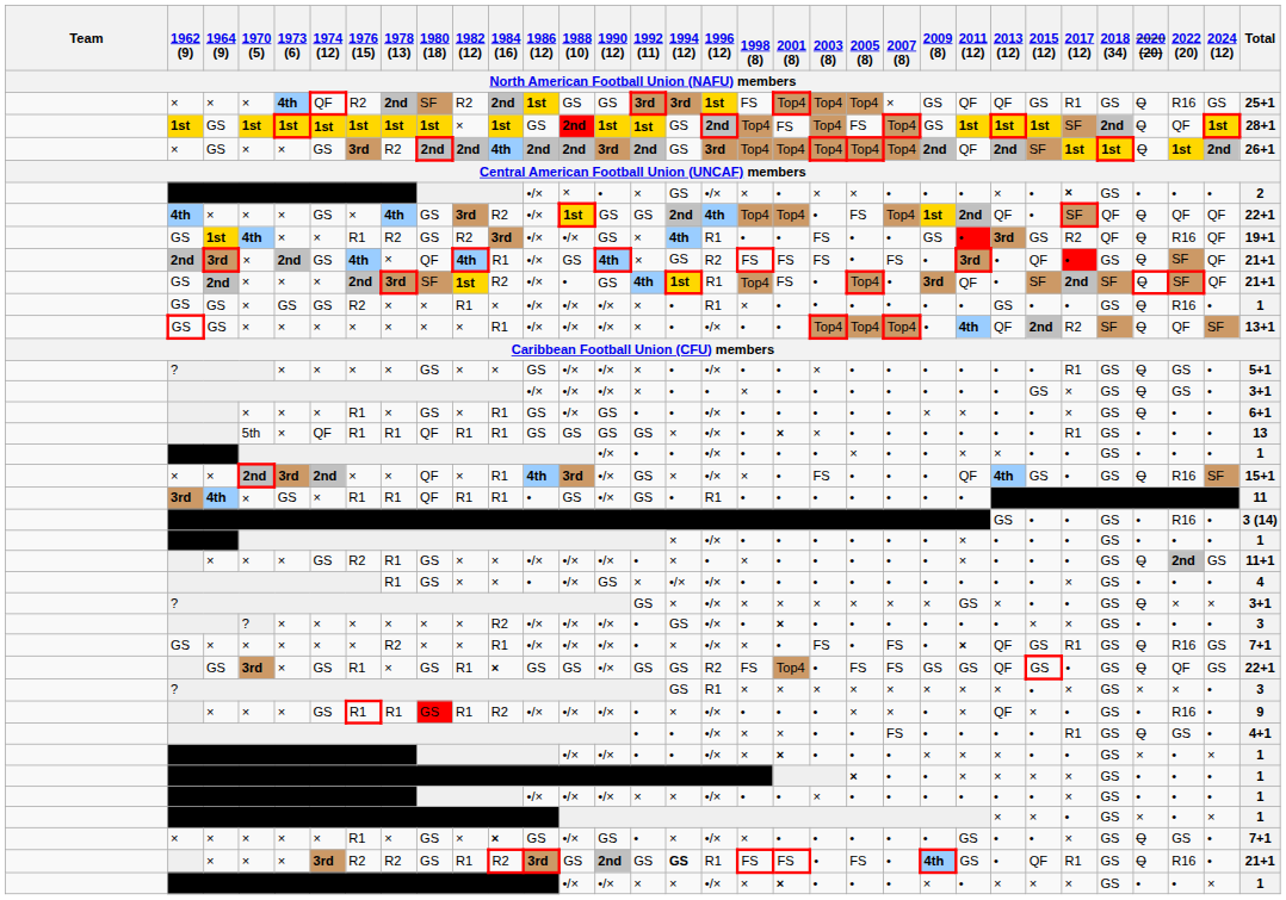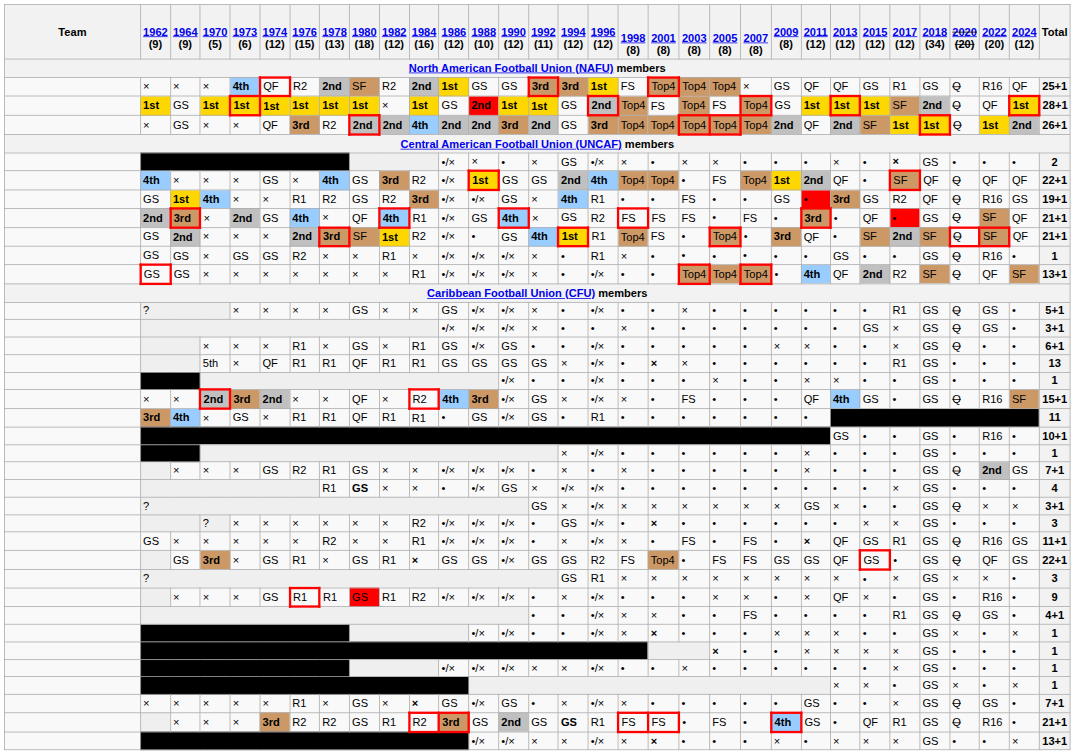row 3 | 2024 (12): GS -> QF
row 5 | 1974 (12): GS -> QF
row 9 | 2024 (12): QF -> GS
row 20 | 1984 (16): R1 -> R2
row 22 | Total: 3 (14) -> 10+1
row 24 | Total: 11+1 -> 7+1
row 25 | 1980 (18): normal -> bold
row 28 | Total: 7+1 -> 11+1
row 39 | Total: 1 -> 13+1
